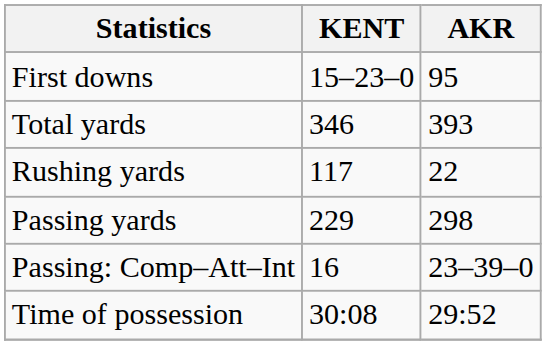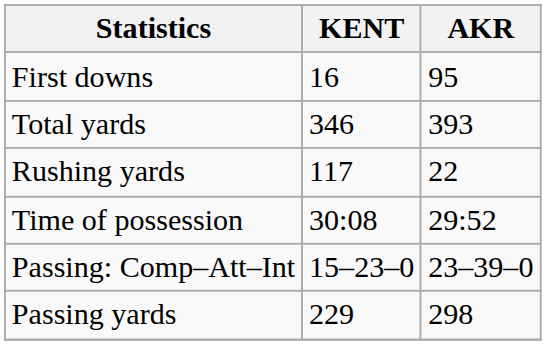First downs | KENT: 15–23–0 -> 16
rows swapped: Passing yards <-> Time of possession
Passing: Comp–Att–Int | KENT: 16 -> 15–23–0
